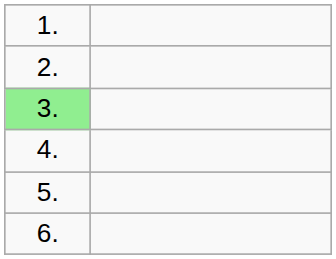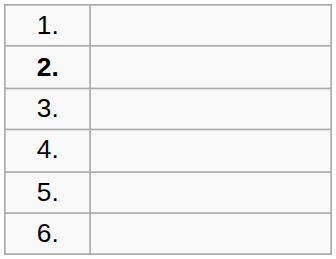2. | column 1: normal -> bold
3. | column 1: lightgreen background -> no background
